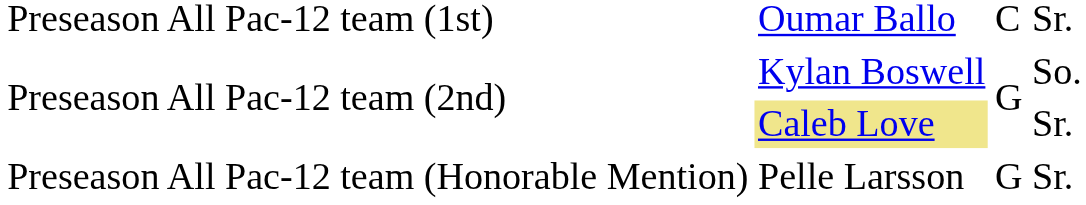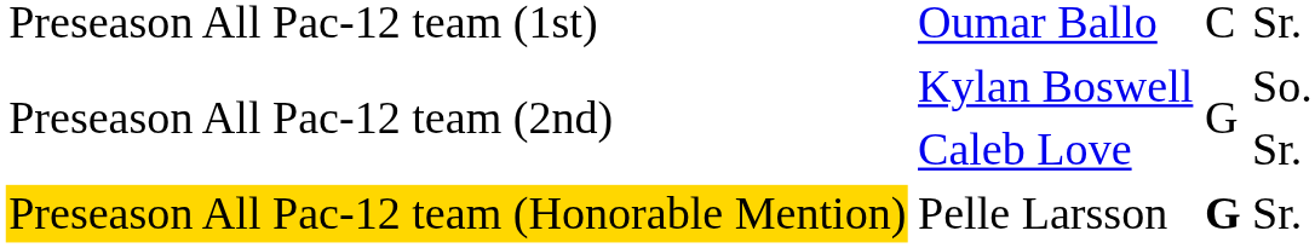row 3 | column 2: khaki background -> no background
row 4 | column 1: no background -> gold background
row 4 | column 3: normal -> bold
